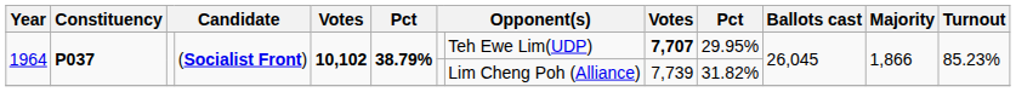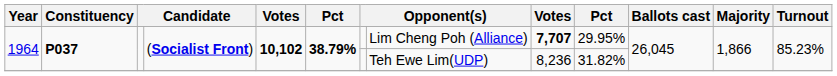row 2 | column 8: Teh Ewe Lim(UDP) -> Lim Cheng Poh (Alliance)
row 3 | column 8: Lim Cheng Poh (Alliance) -> Teh Ewe Lim(UDP)
row 3 | column 9: 7,739 -> 8,236
